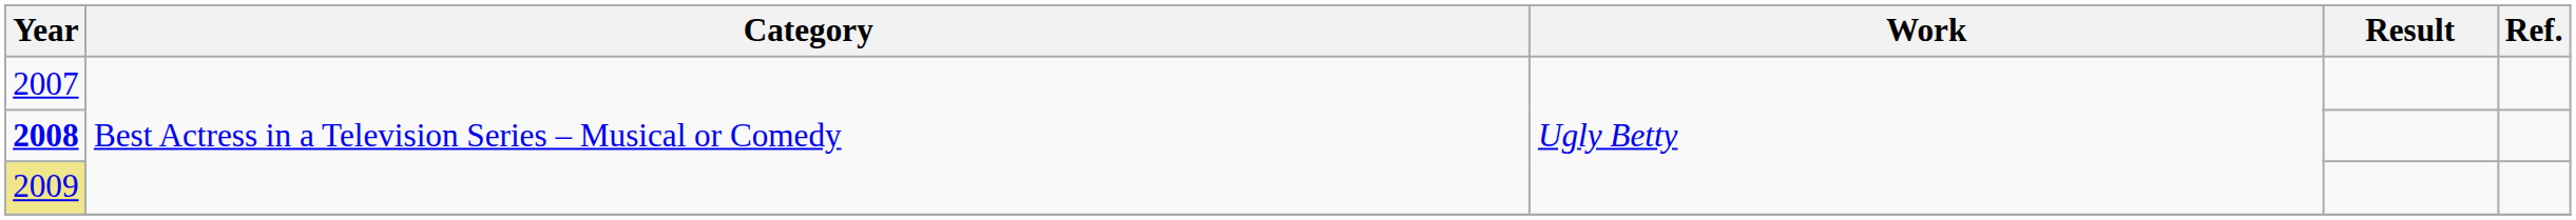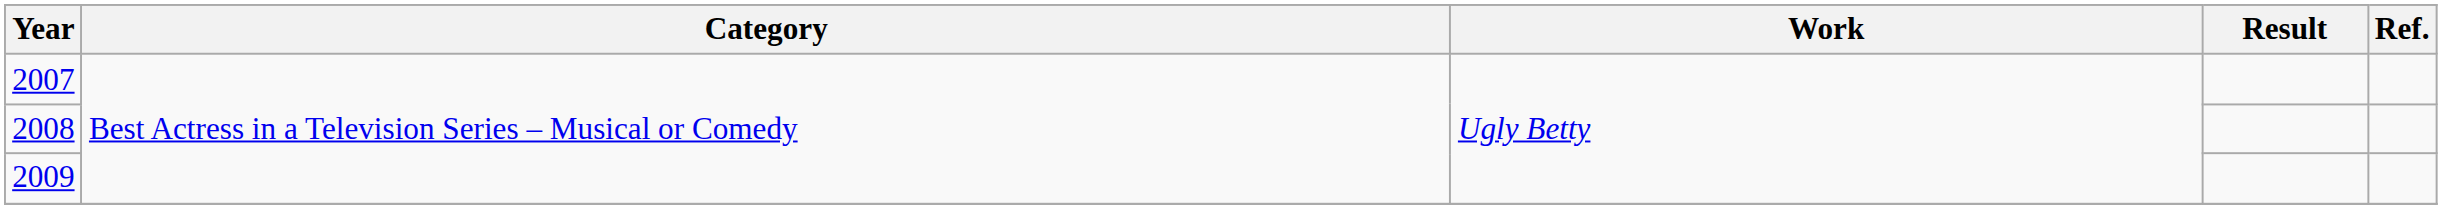2008 | Year: bold -> normal
2009 | Year: khaki background -> no background
